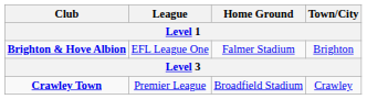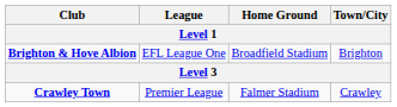Brighton & Hove Albion | Home Ground: Falmer Stadium -> Broadfield Stadium
Crawley Town | Home Ground: Broadfield Stadium -> Falmer Stadium
